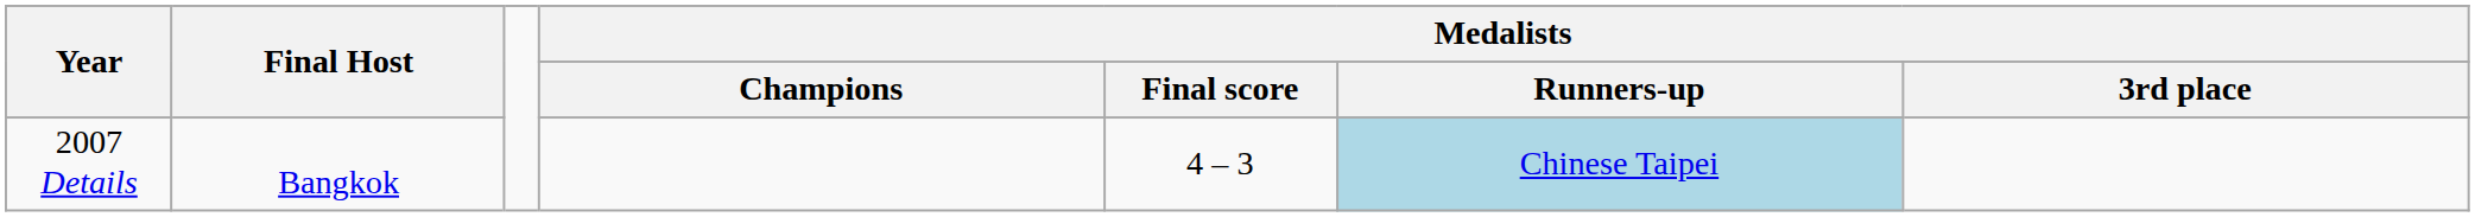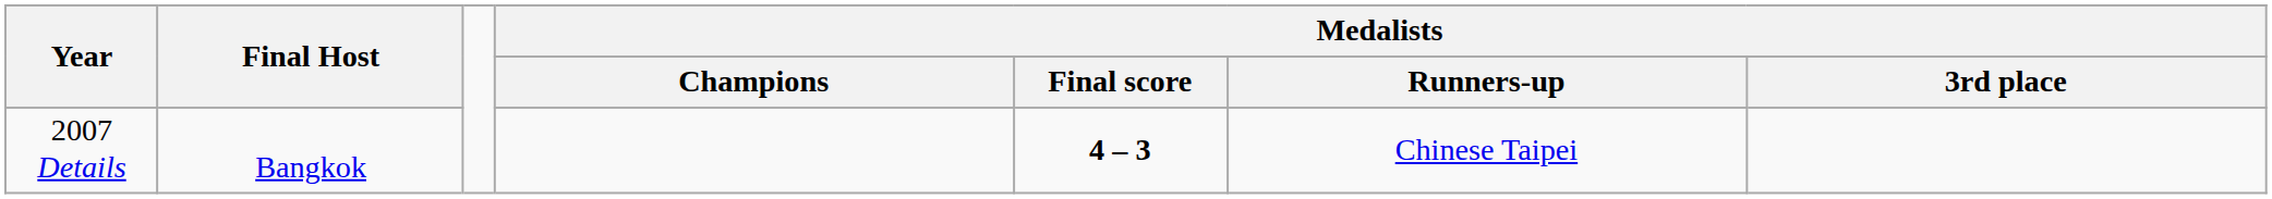2007 Details | Medalists / Final score: normal -> bold
2007 Details | Medalists / Runners-up: lightblue background -> no background
